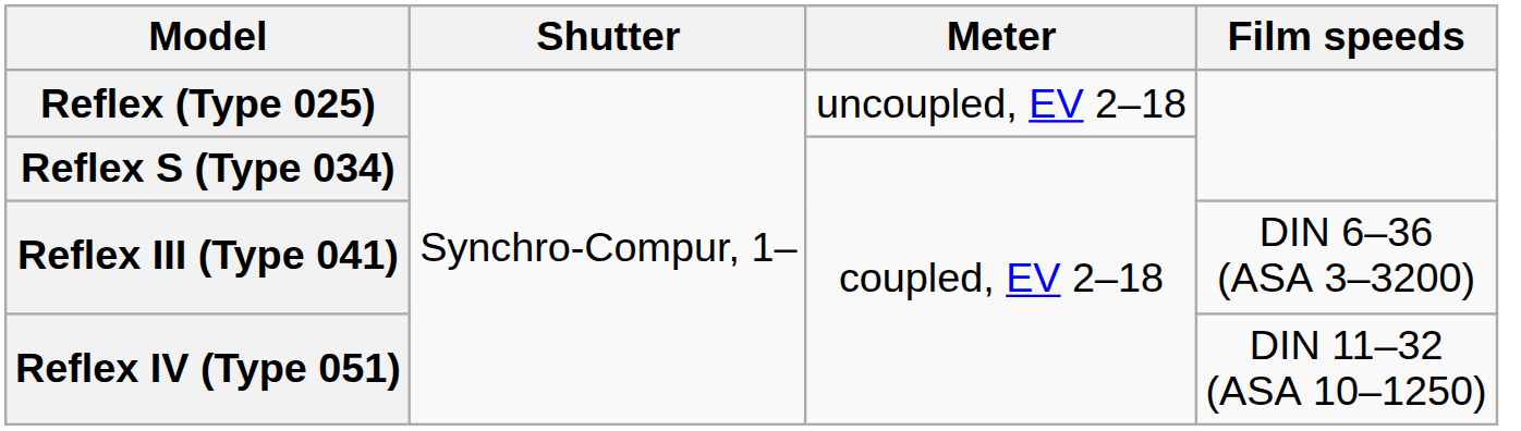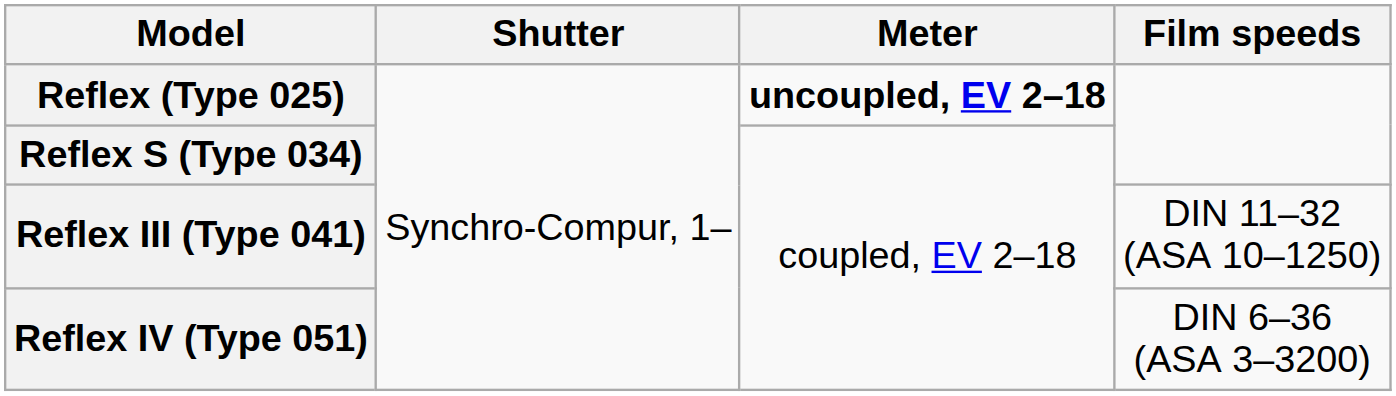Reflex (Type 025) | Meter: normal -> bold
Reflex III (Type 041) | Film speeds: DIN 6–36 (ASA 3–3200) -> DIN 11–32 (ASA 10–1250)
Reflex IV (Type 051) | Film speeds: DIN 11–32 (ASA 10–1250) -> DIN 6–36 (ASA 3–3200)
